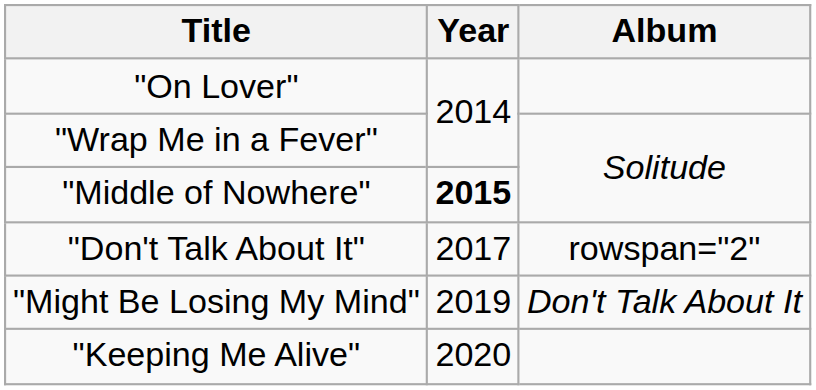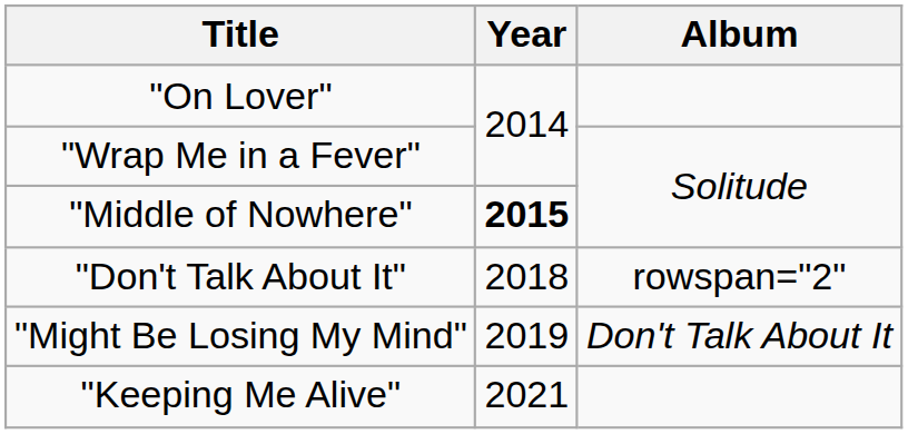"Don't Talk About It" | Year: 2017 -> 2018
"Keeping Me Alive" | Year: 2020 -> 2021
